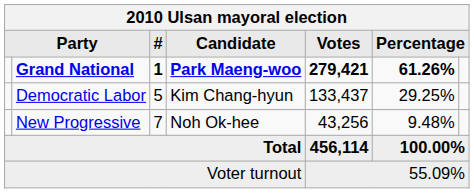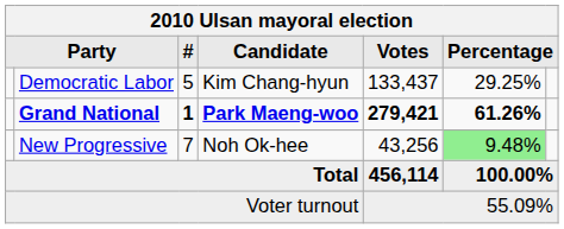rows swapped: Grand National <-> Democratic Labor
New Progressive | column 6: no background -> lightgreen background
